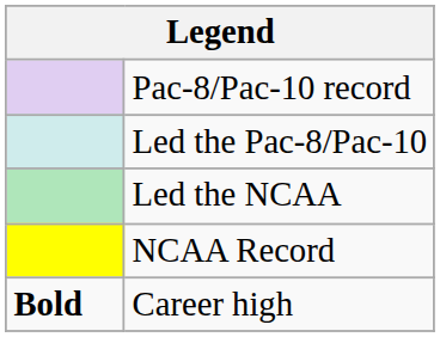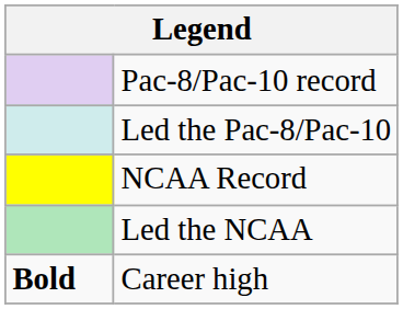rows swapped: NCAA Record <-> Led the NCAA
